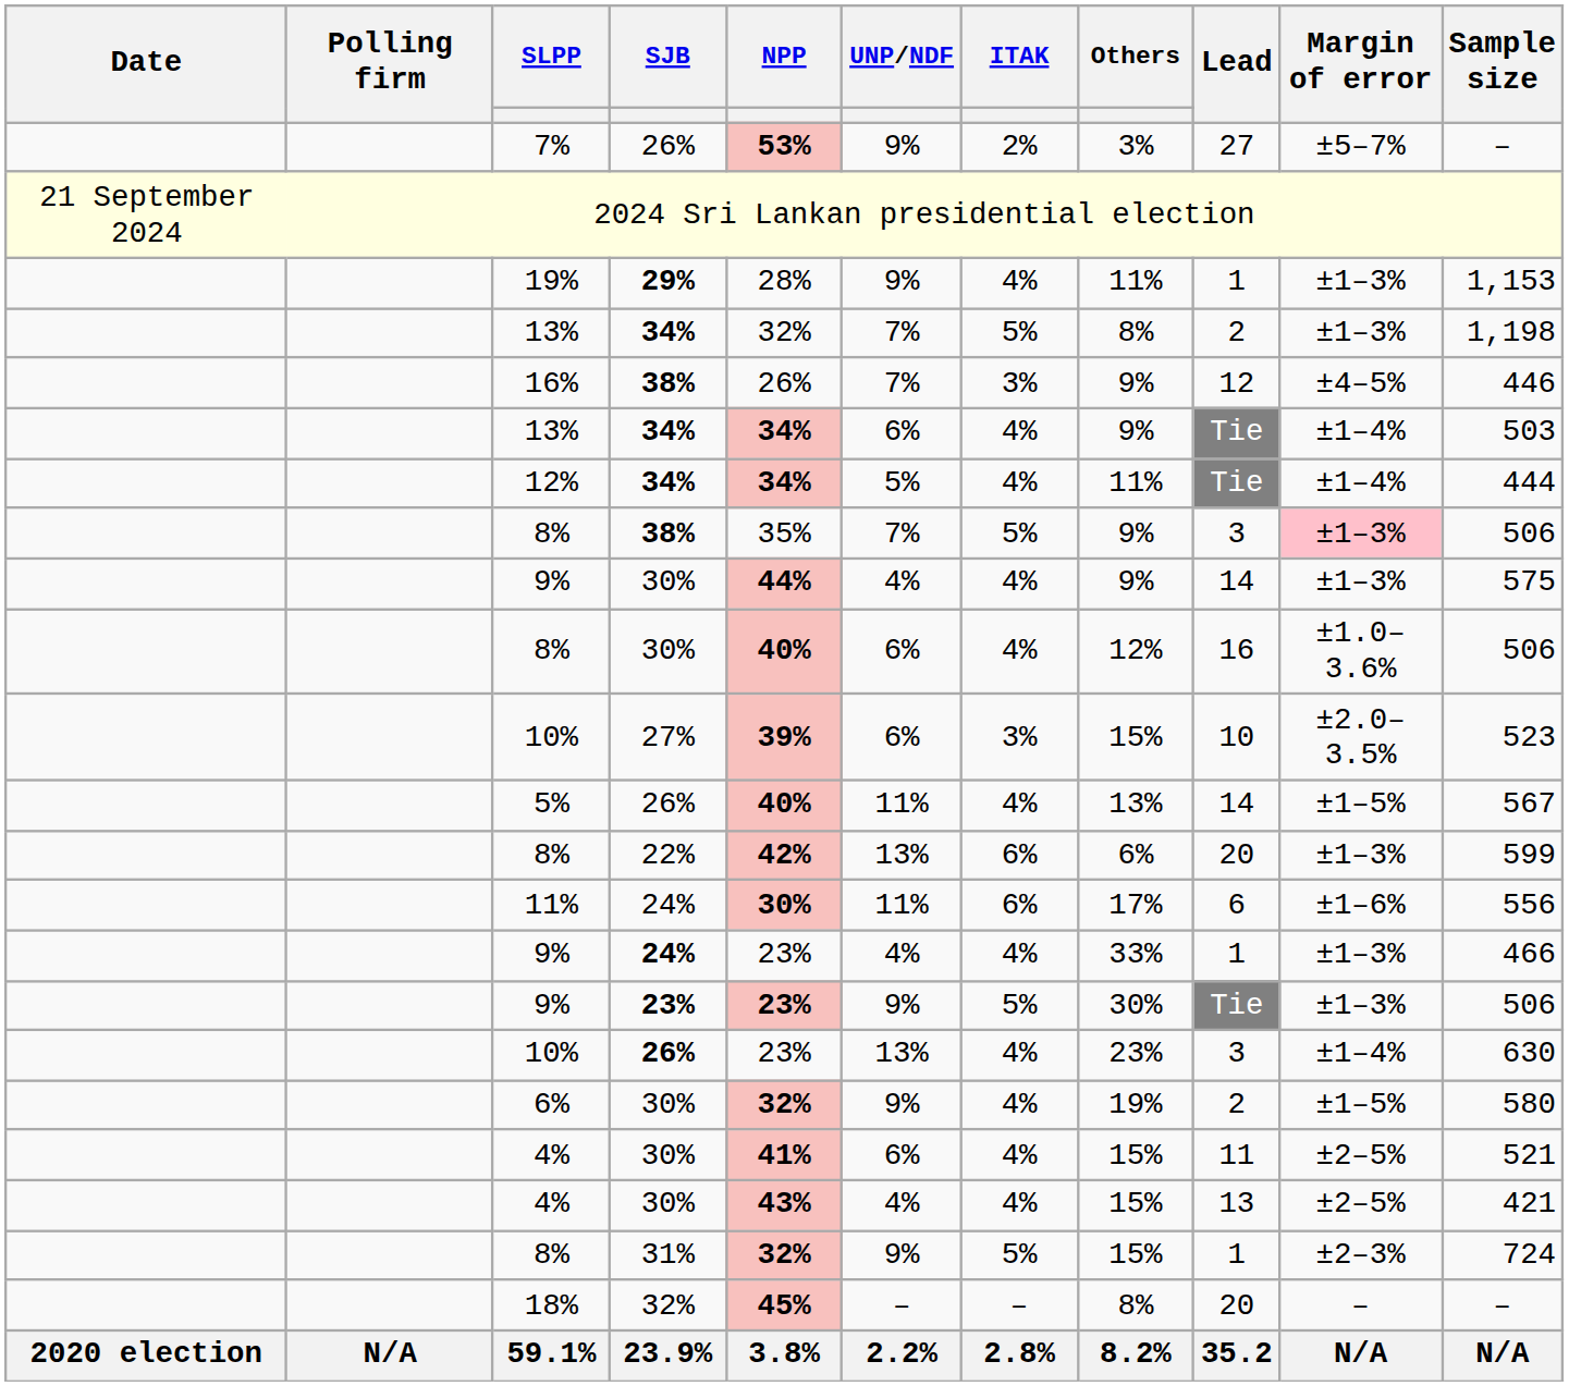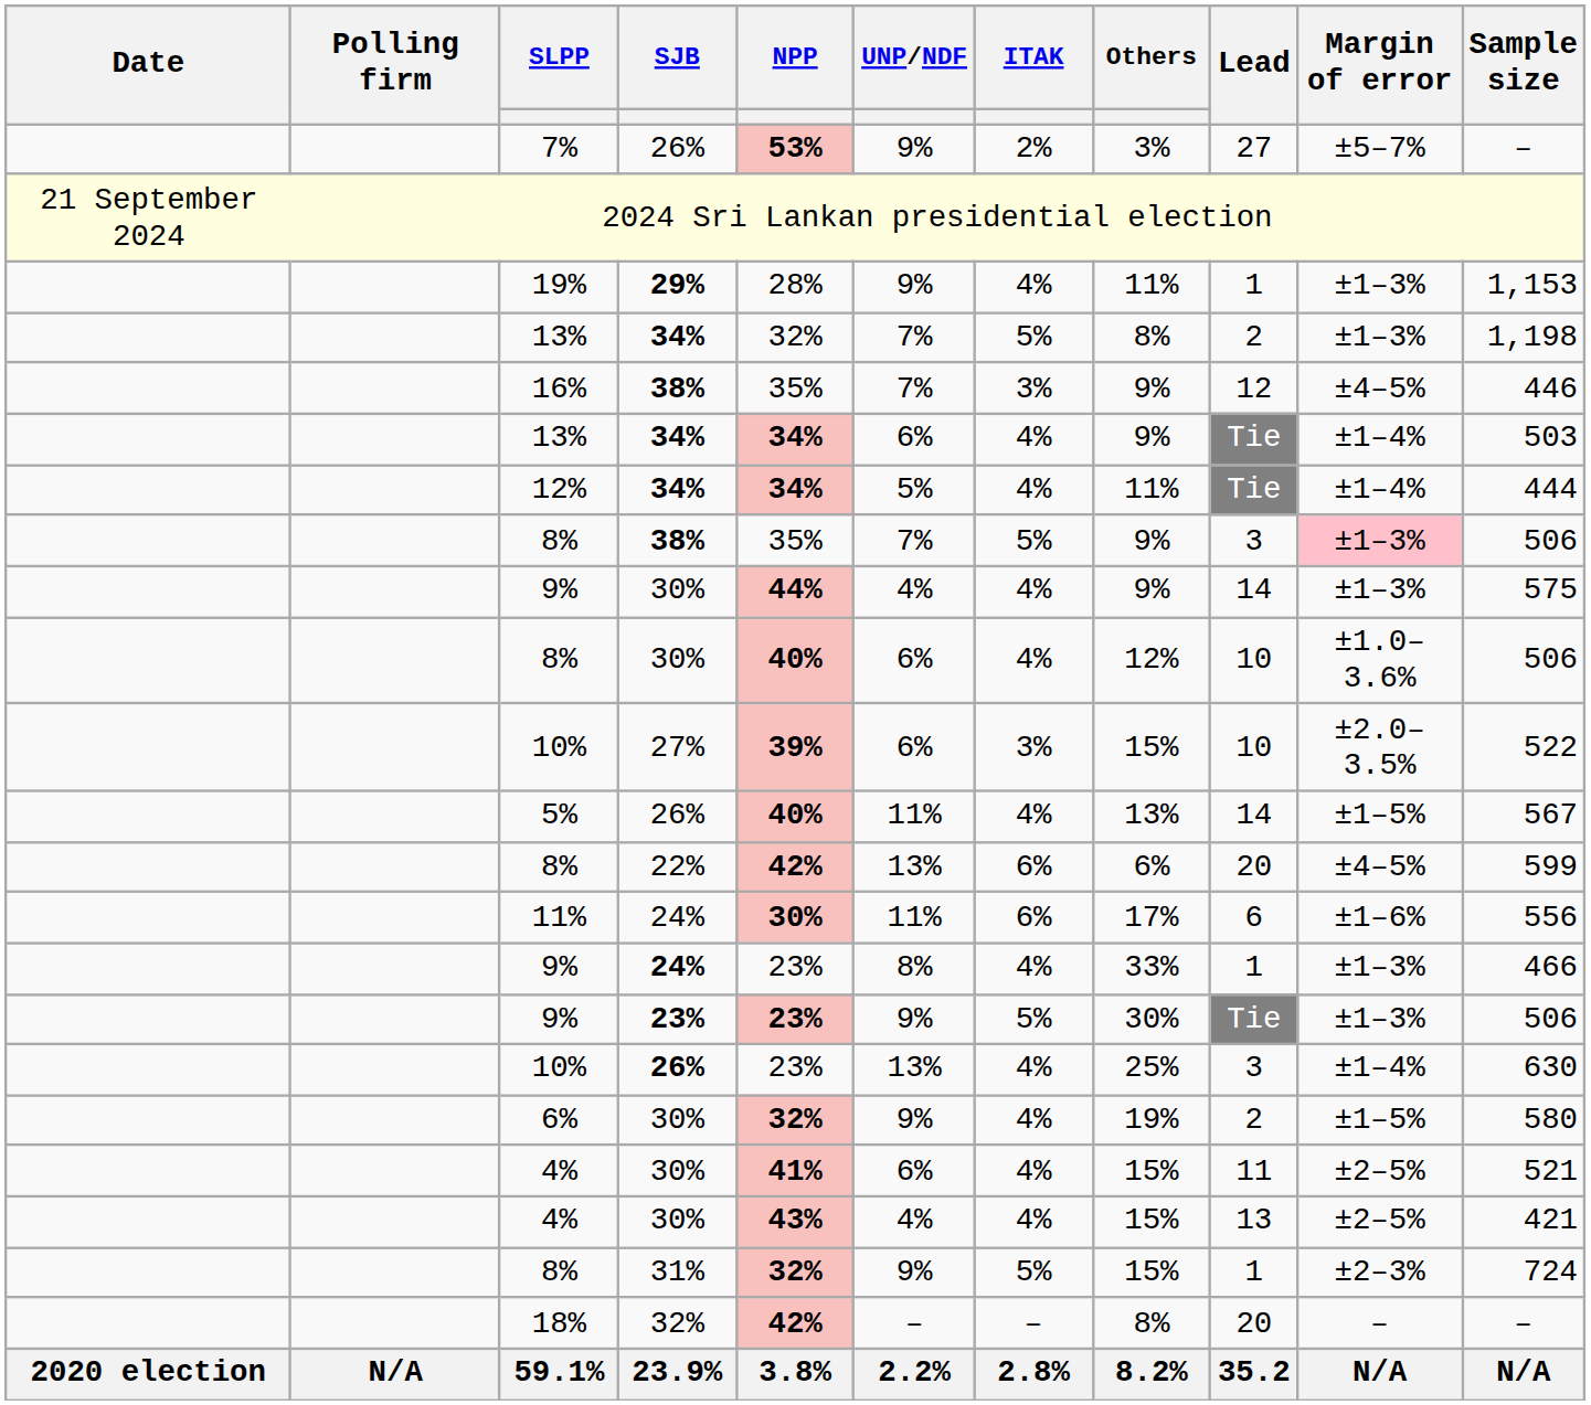16% | NPP: 26% -> 35%
8% / 30% | Lead: 16 -> 10
10% / 27% | Sample size: 523 -> 522
8% / 22% | Margin of error: ±1–3% -> ±4–5%
9% / 24% | UNP/NDF: 4% -> 8%
10% / 26% | Others: 23% -> 25%
18% | NPP: 45% -> 42%
